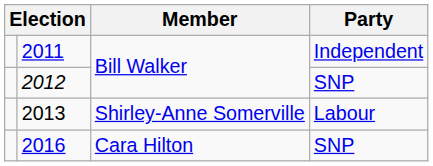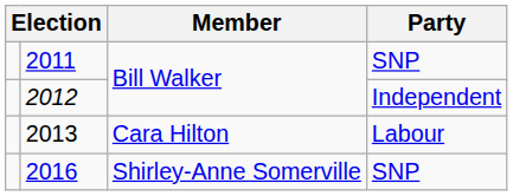2011 | Party: Independent -> SNP
2012 | Party: SNP -> Independent
2013 | Member: Shirley-Anne Somerville -> Cara Hilton
2016 | Member: Cara Hilton -> Shirley-Anne Somerville
